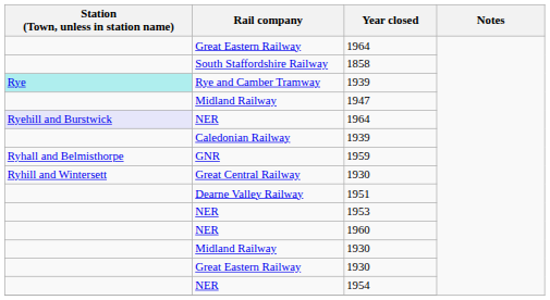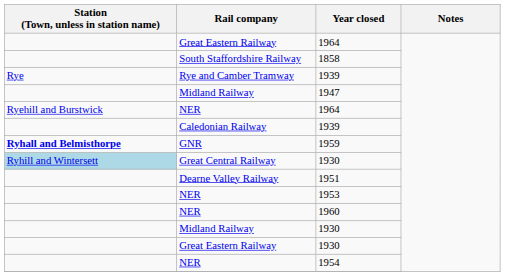Rye and Camber Tramway / 1939 | Station (Town, unless in station name): paleturquoise background -> no background
NER / 1964 | Station (Town, unless in station name): lavender background -> no background
1959 | Station (Town, unless in station name): normal -> bold
Great Central Railway / 1930 | Station (Town, unless in station name): no background -> lightblue background
